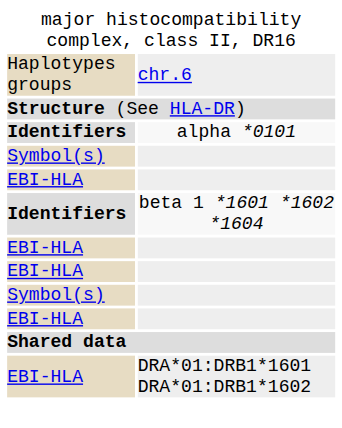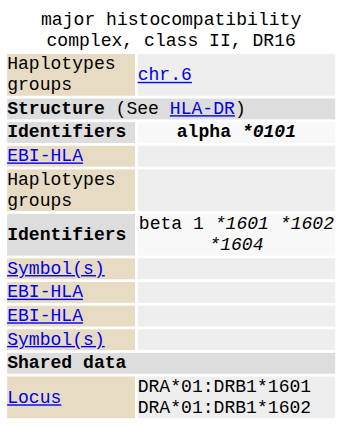row 4 | column 2: normal -> bold
row 5 | column 1: Symbol(s) -> EBI-HLA
row 6 | column 1: EBI-HLA -> Haplotypes groups
row 8 | column 1: EBI-HLA -> Symbol(s)
row 10 | column 1: Symbol(s) -> EBI-HLA
row 11 | column 1: EBI-HLA -> Symbol(s)
row 13 | column 1: EBI-HLA -> Locus
